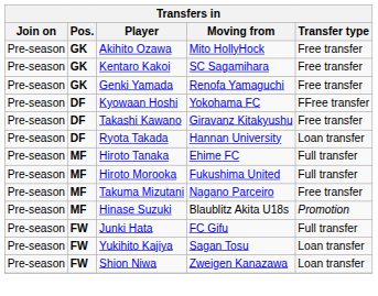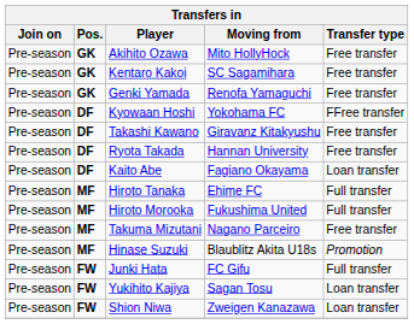Ryota Takada | Transfer type: Loan transfer -> Free transfer
+ row: Pre-season | DF | Kaito Abe | Fagiano Okayama | Loan transfer
